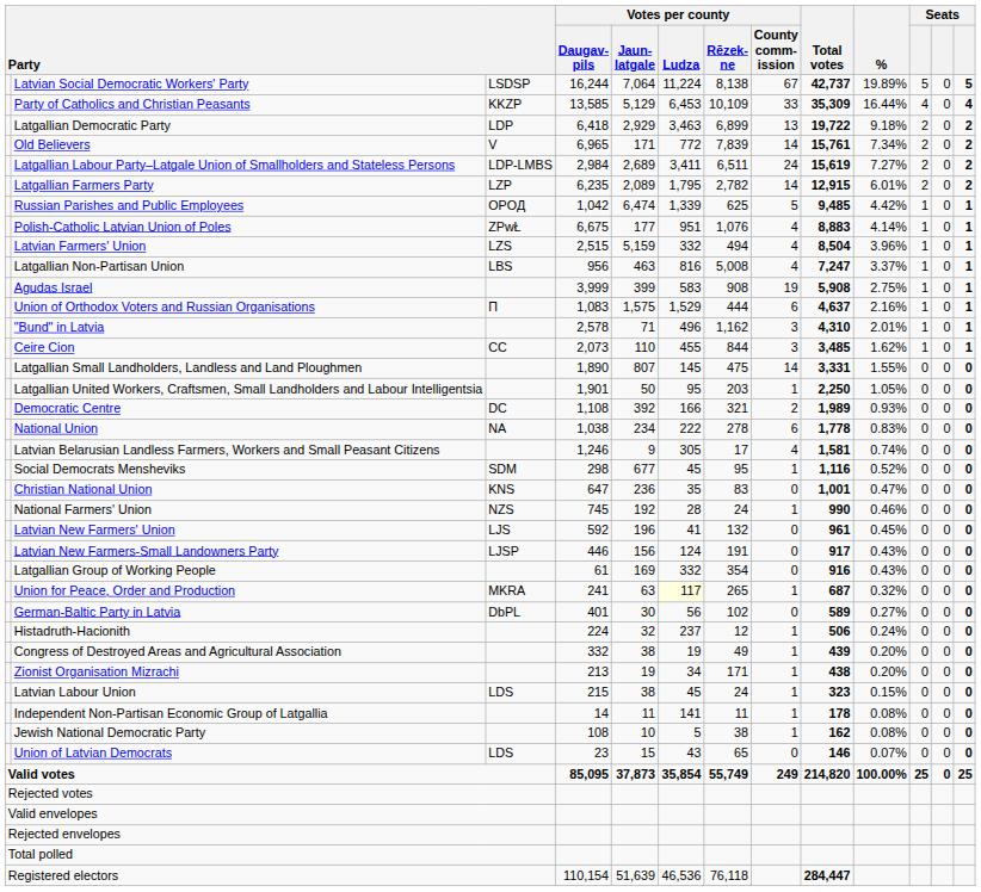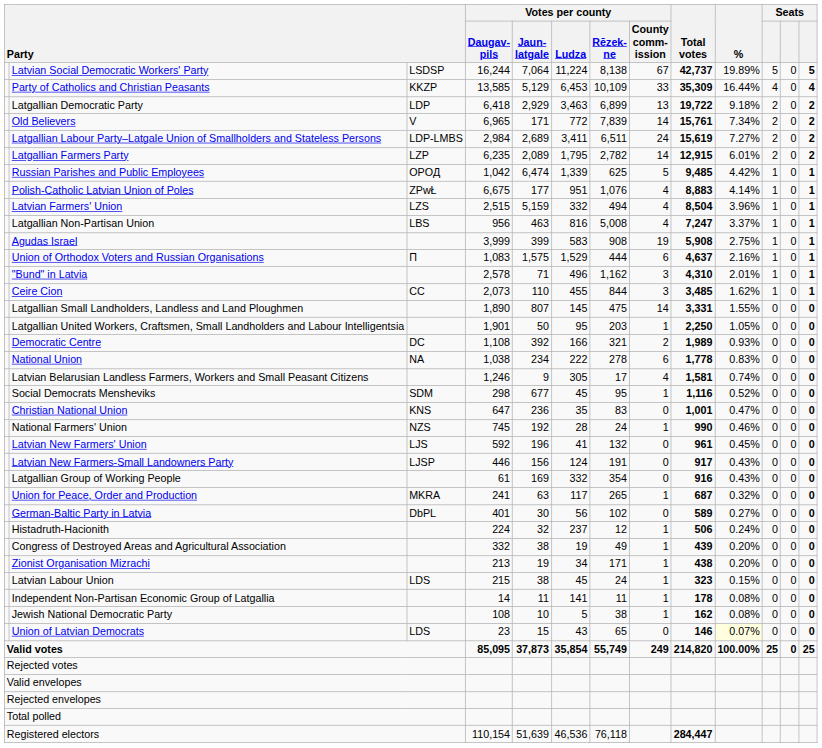Union for Peace, Order and Production | Votes per county / Ludza: lightyellow background -> no background
Union of Latvian Democrats | %: no background -> lightyellow background
